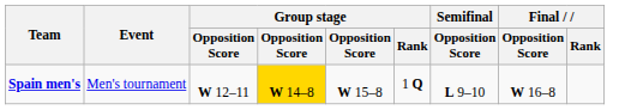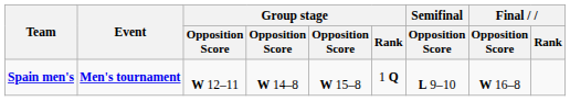Spain men's | Event: normal -> bold
Spain men's | column 4: gold background -> no background
